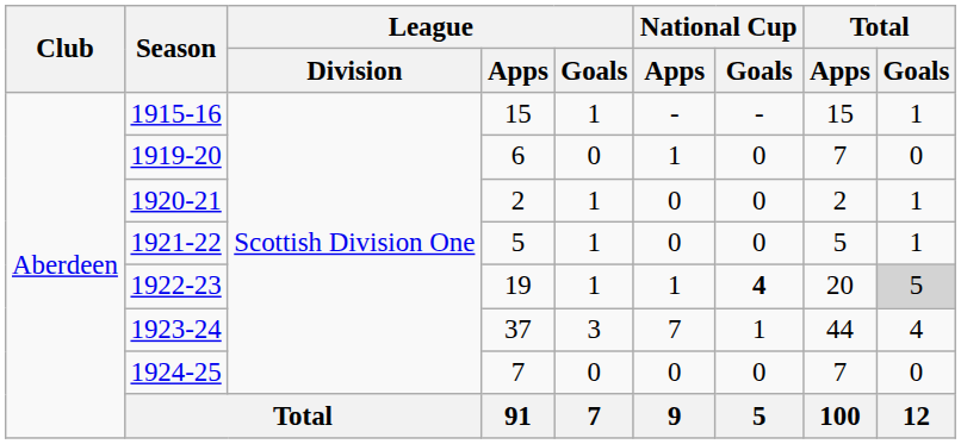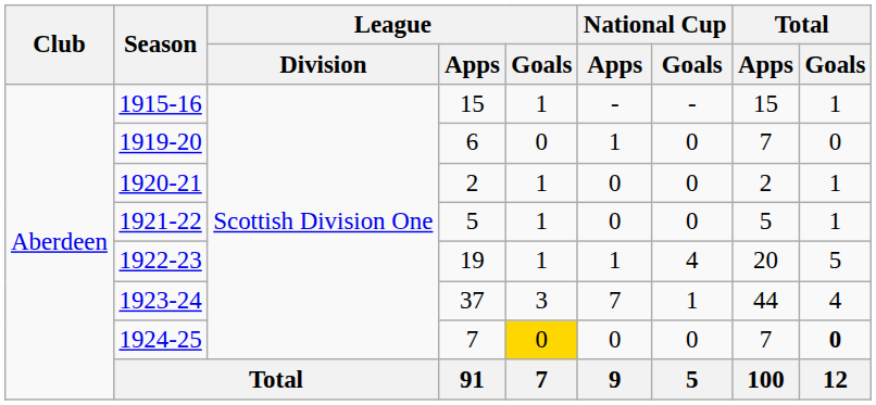1922-23 | National Cup / Goals: bold -> normal
1922-23 | Total / Goals: lightgrey background -> no background
1924-25 | League / Goals: no background -> gold background
1924-25 | Total / Goals: normal -> bold
